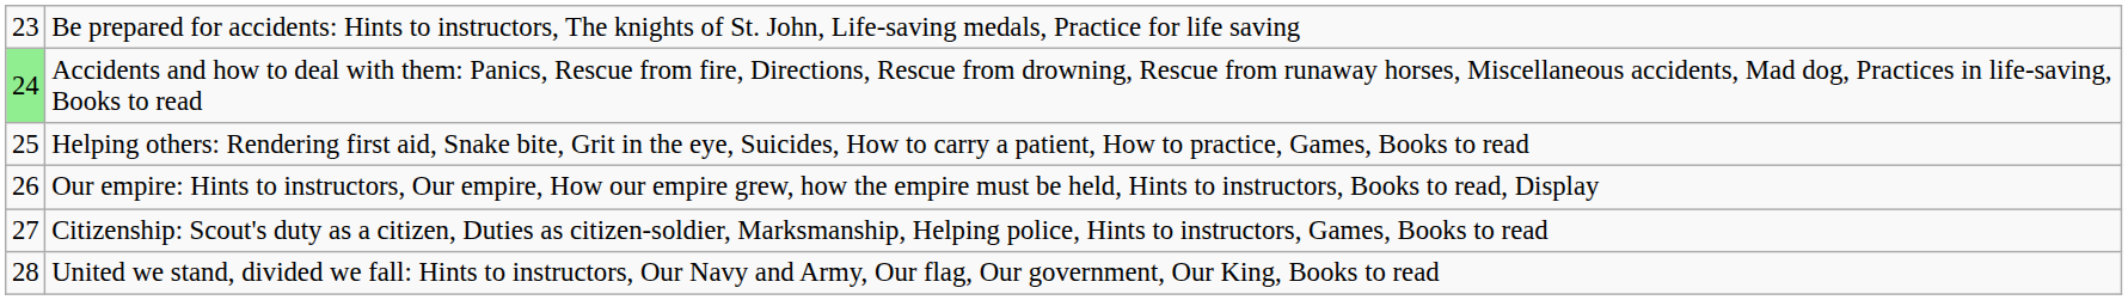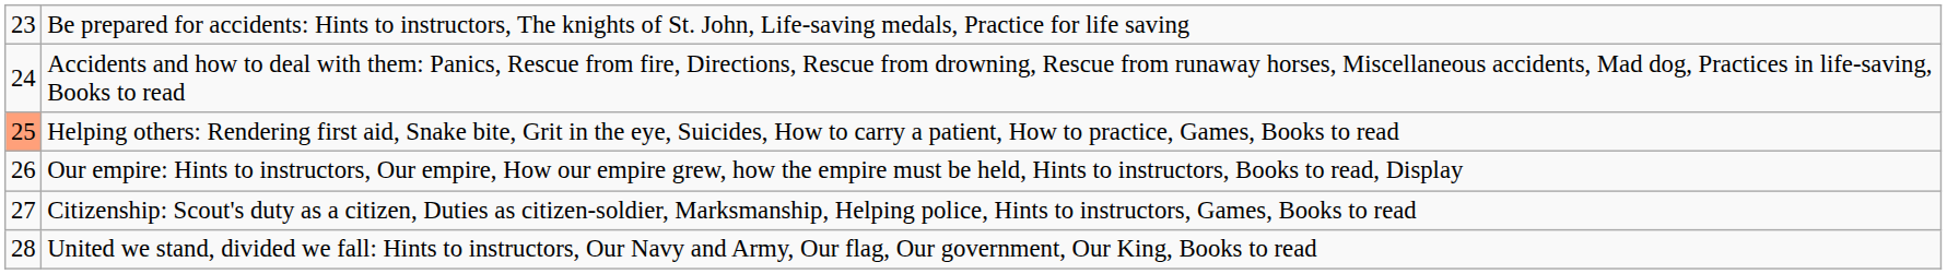row 2 | column 1: lightgreen background -> no background
row 3 | column 1: no background -> lightsalmon background
